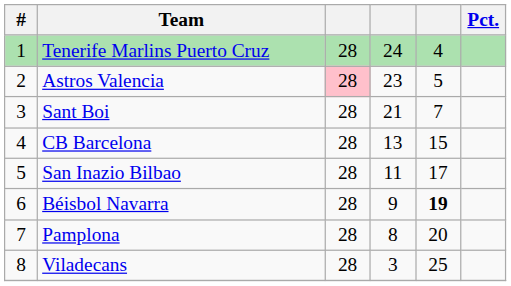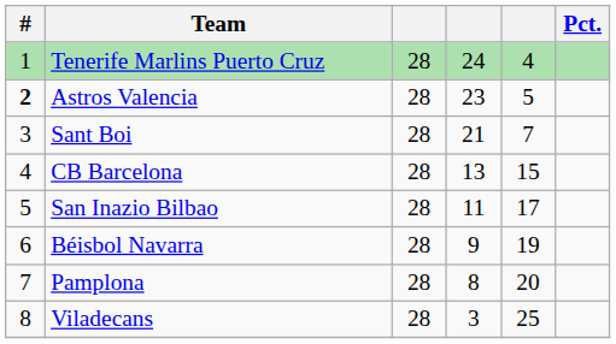Astros Valencia | #: normal -> bold
Astros Valencia | column 3: pink background -> no background
Béisbol Navarra | column 5: bold -> normal
